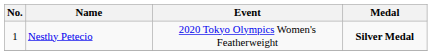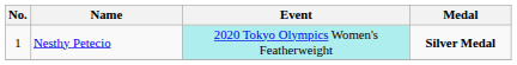Nesthy Petecio | Event: no background -> paleturquoise background
